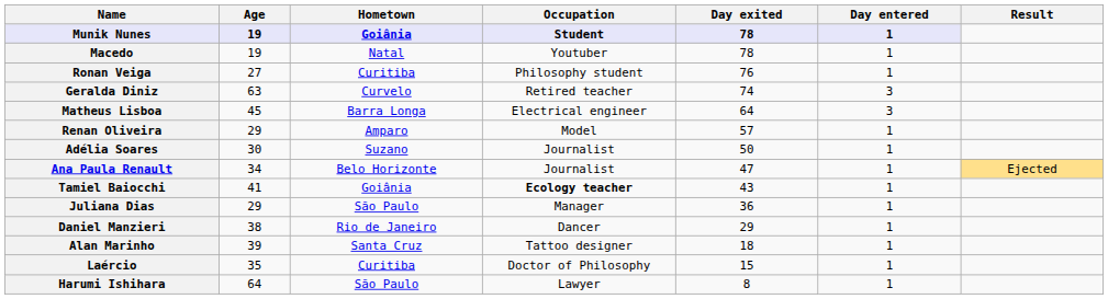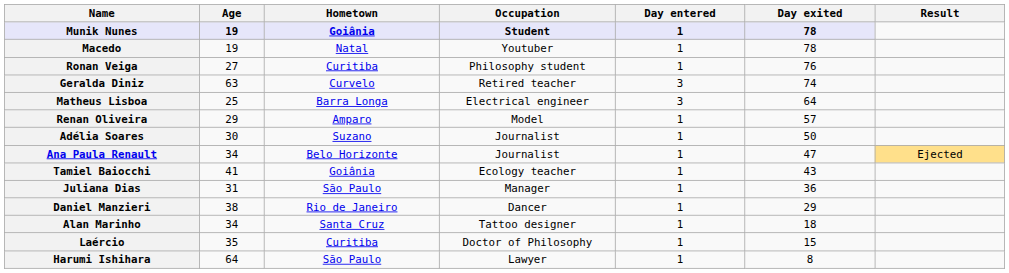columns swapped: Day entered <-> Day exited
Matheus Lisboa | Age: 45 -> 25
Tamiel Baiocchi | Occupation: bold -> normal
Juliana Dias | Age: 29 -> 31
Alan Marinho | Age: 39 -> 34
